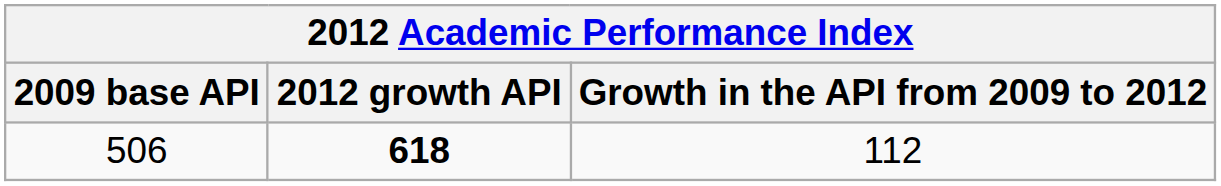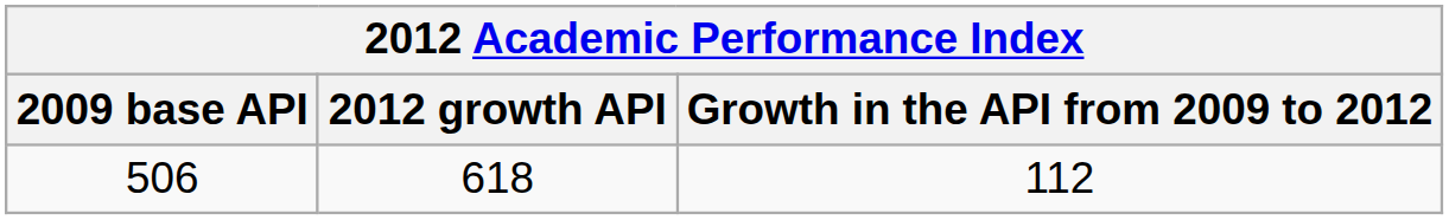506 | 2012 growth API: bold -> normal
